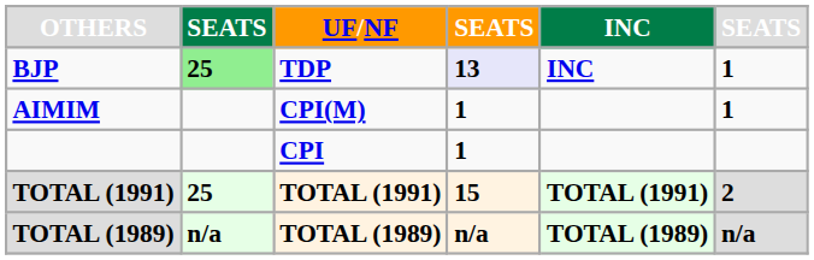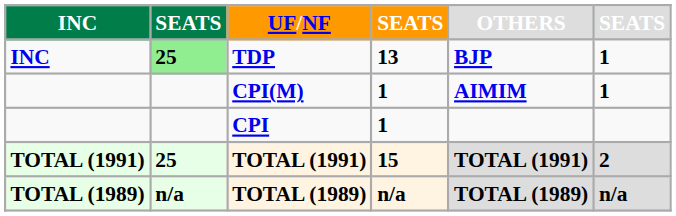columns swapped: INC <-> OTHERS
TDP | column 4: lavender background -> no background
